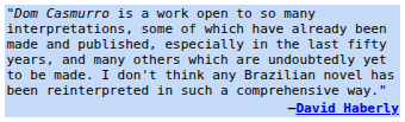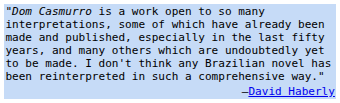row 2 | column 1: bold -> normal
